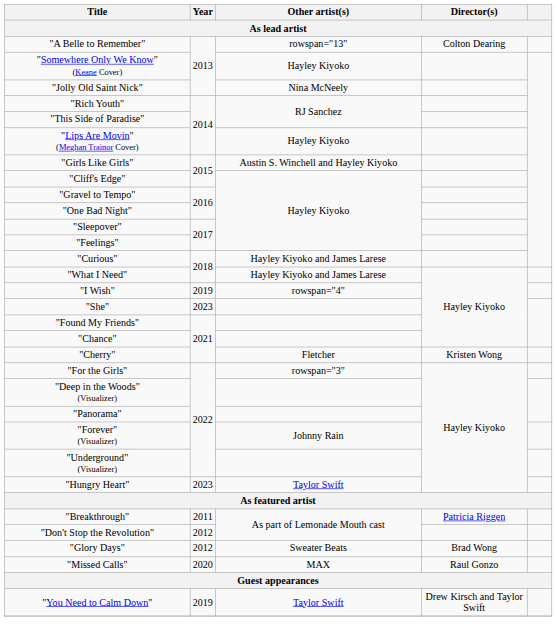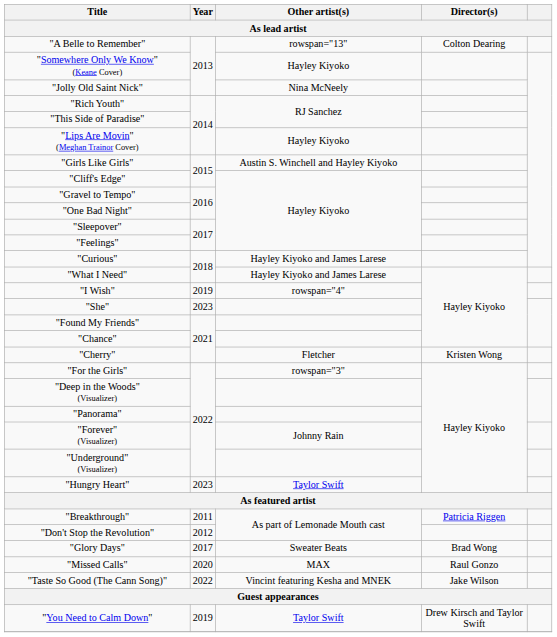"Glory Days" | Year: 2012 -> 2017
+ row: "Taste So Good (The Cann Song)" | 2022 | Vincint featuring Kesha and MNEK | Jake Wilson
